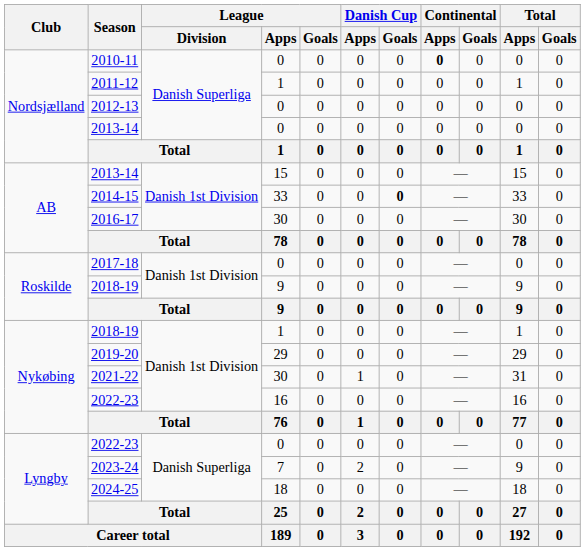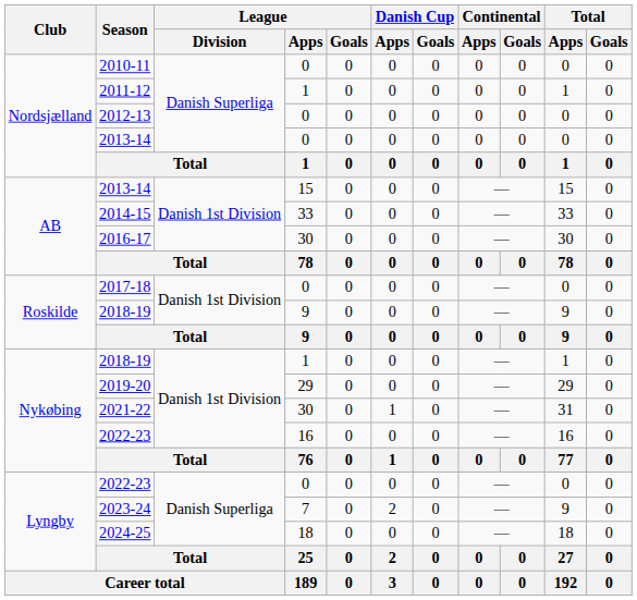2010-11 | Continental / Apps: bold -> normal
2014-15 | Danish Cup / Goals: bold -> normal
